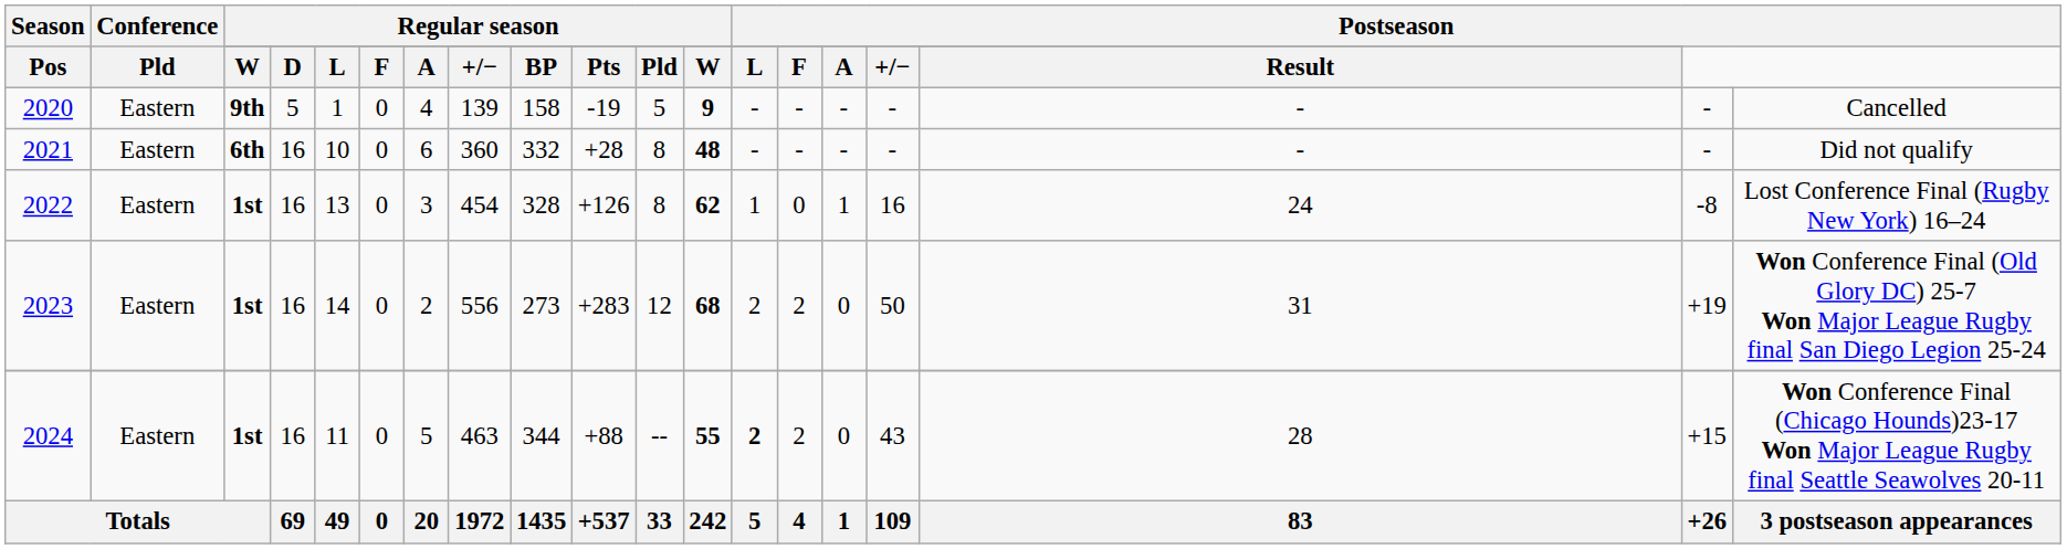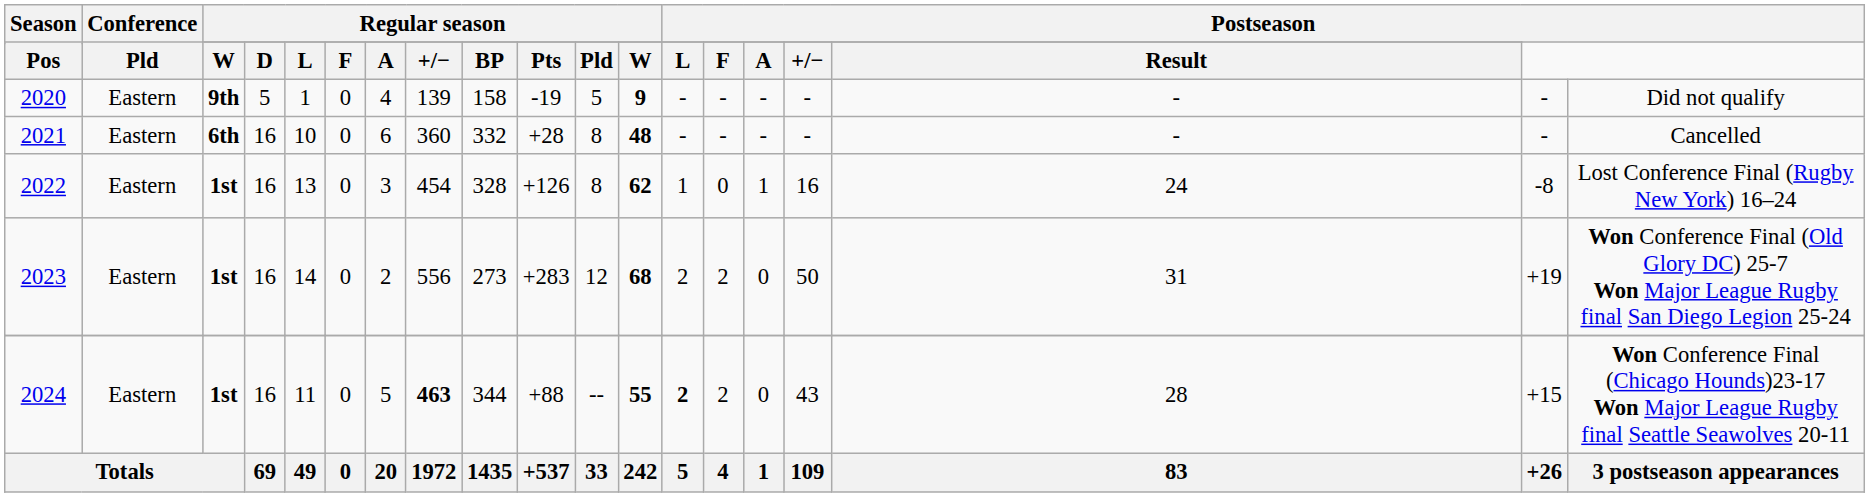2020 | column 19: Cancelled -> Did not qualify
2021 | column 19: Did not qualify -> Cancelled
2024 | column 8: normal -> bold
